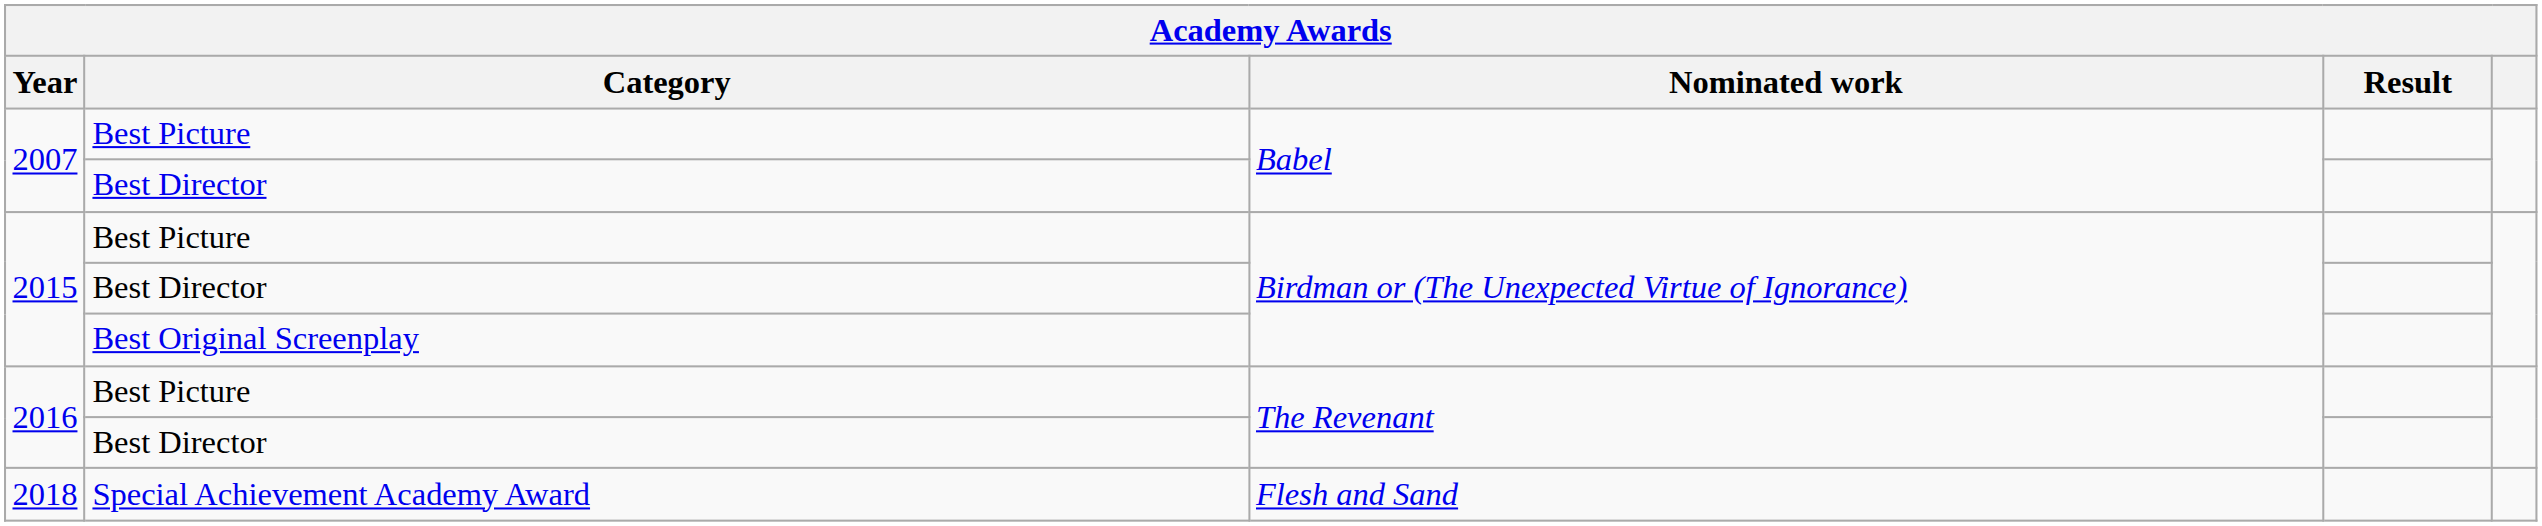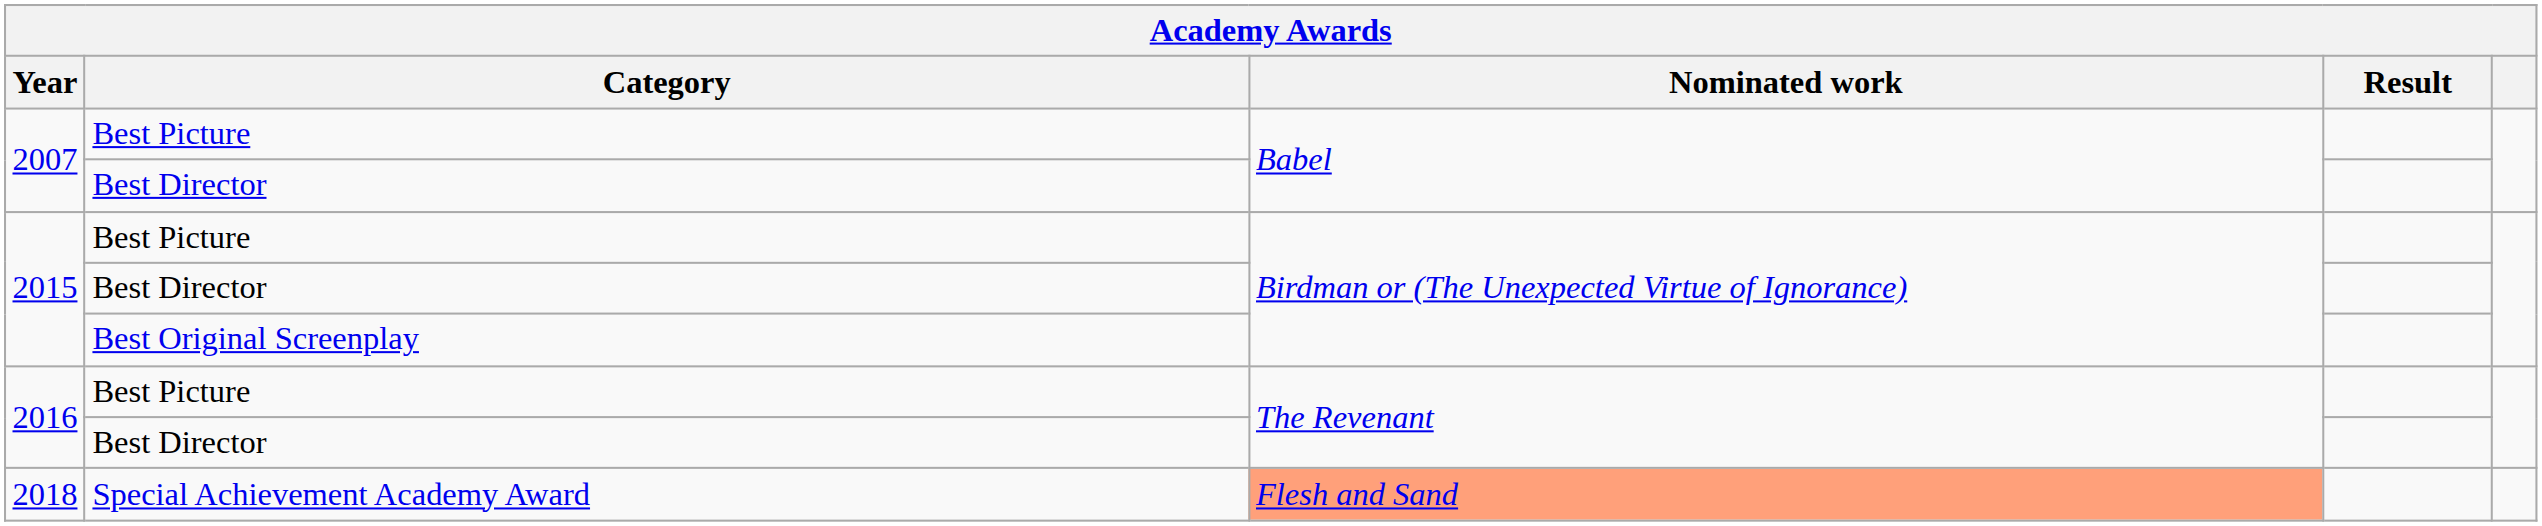2018 | Nominated work: no background -> lightsalmon background
